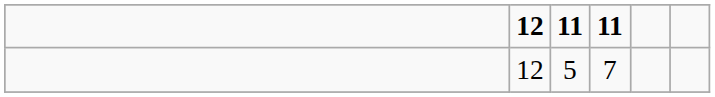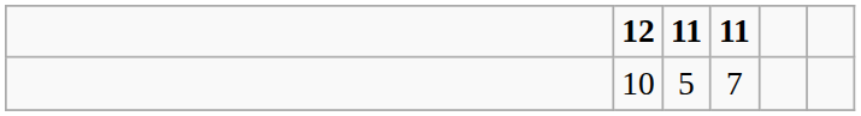row 2 | 12: 12 -> 10
